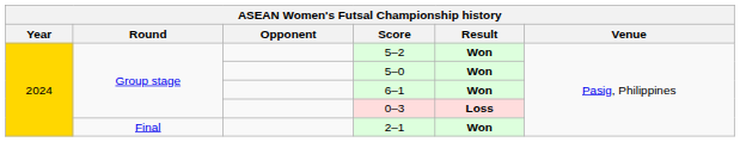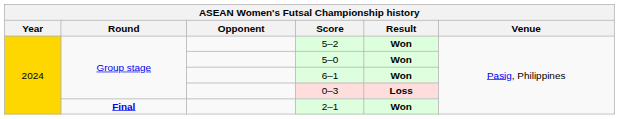2–1 | Round: normal -> bold
